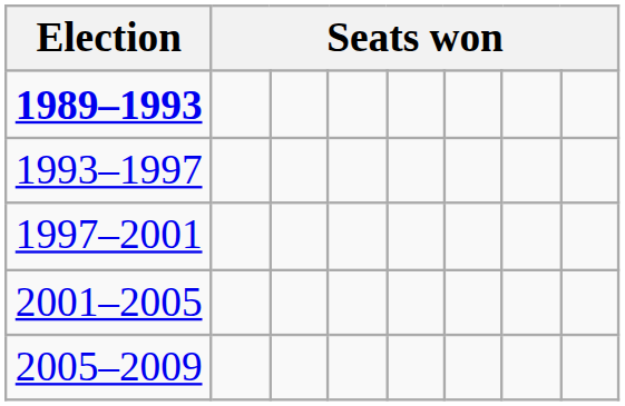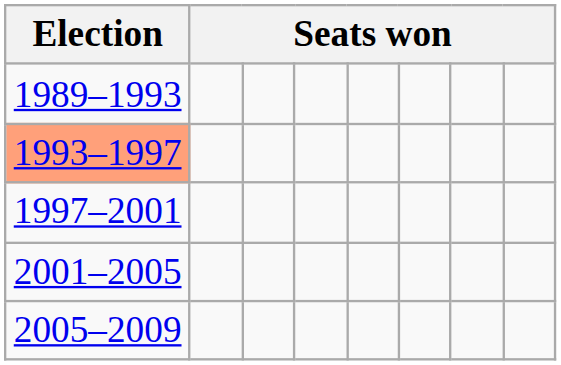1989–1993 | Election: bold -> normal
1993–1997 | Election: no background -> lightsalmon background
